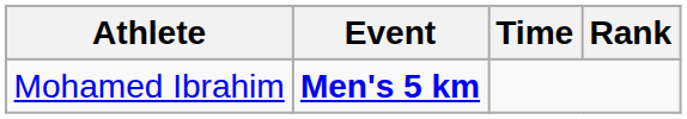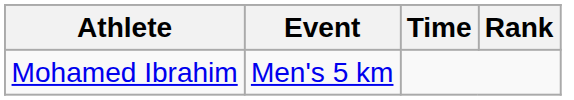Mohamed Ibrahim | Event: bold -> normal
